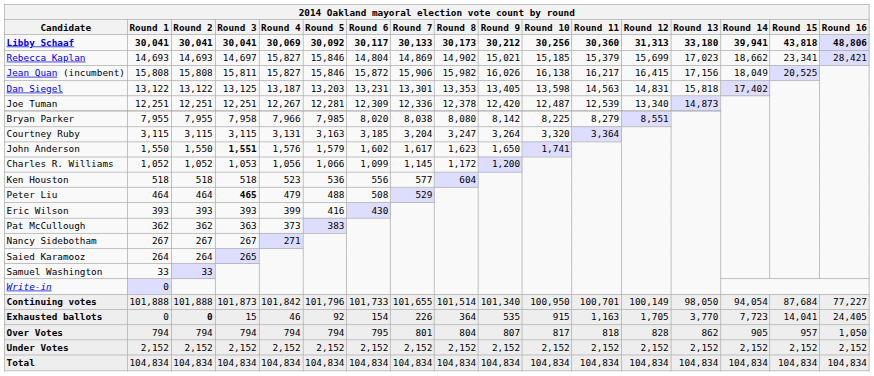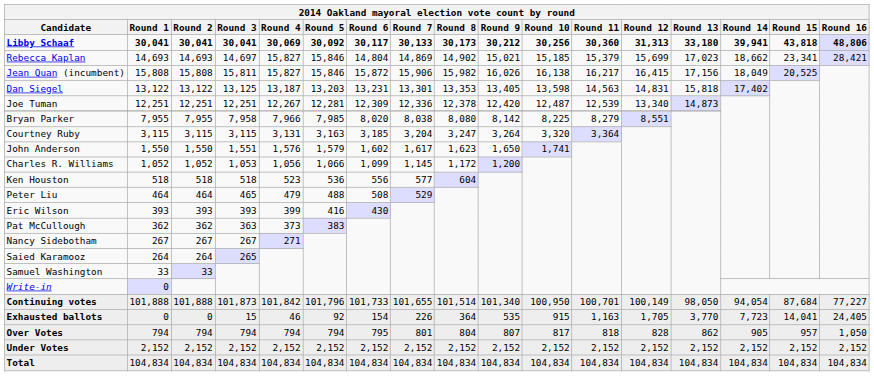John Anderson | Round 3: bold -> normal
Peter Liu | Round 3: bold -> normal
Exhausted ballots | Round 2: bold -> normal
